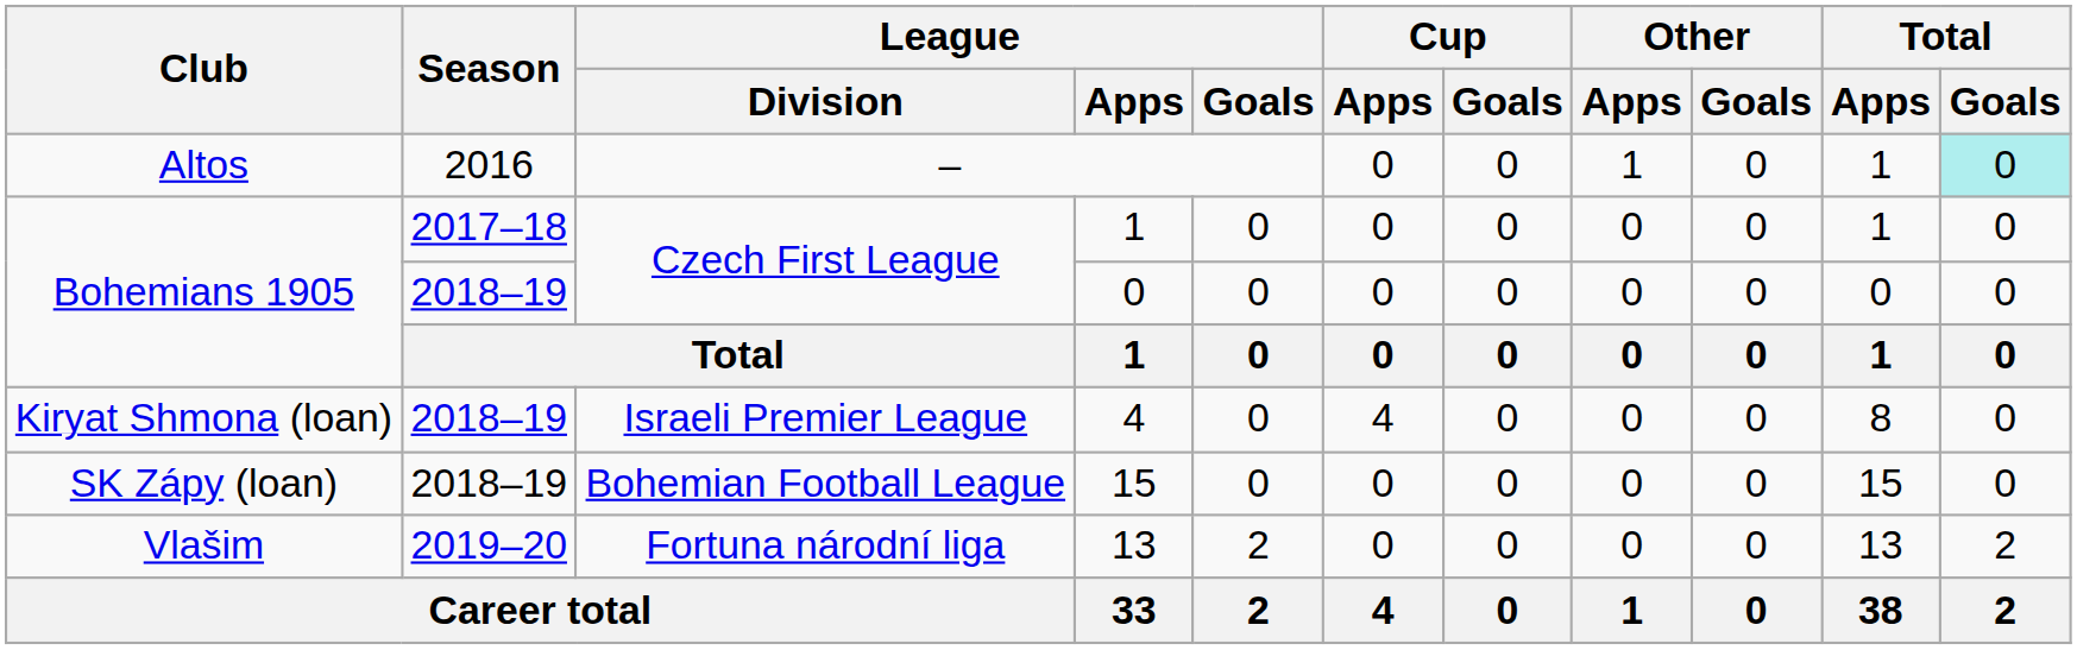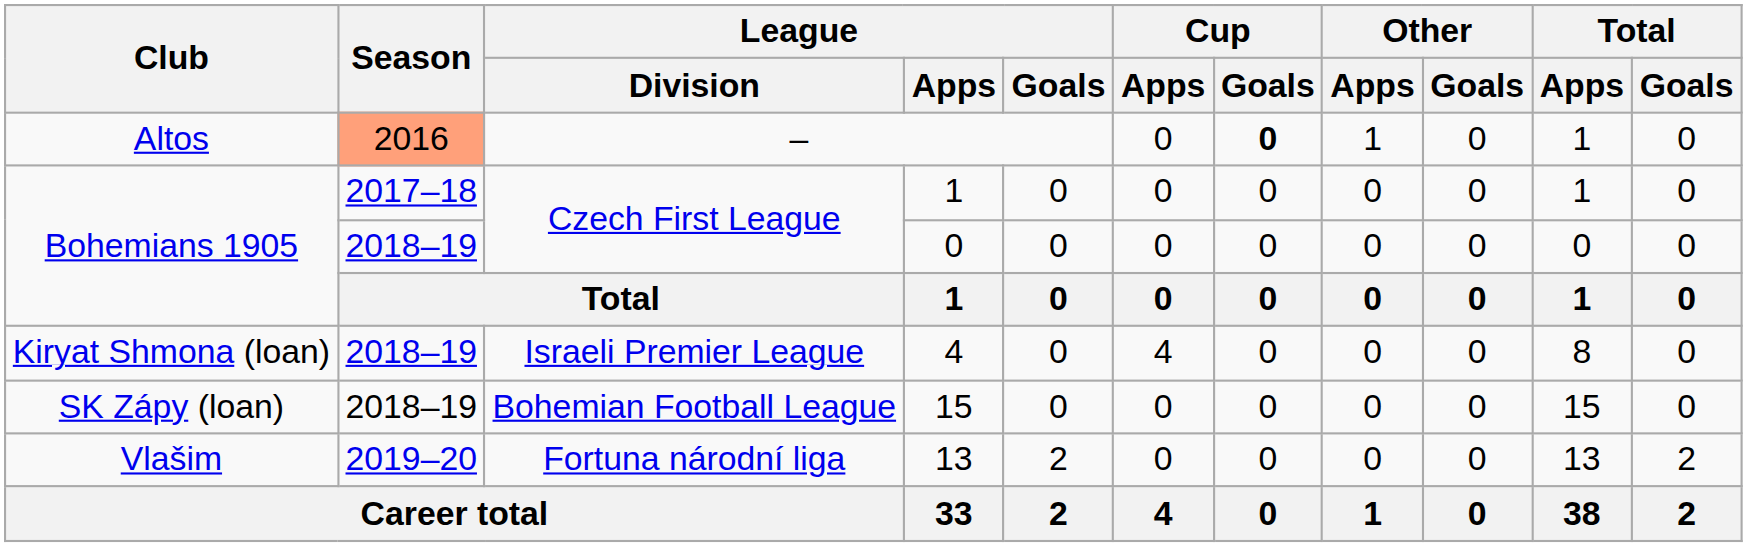– | Season: no background -> lightsalmon background
– | Cup / Goals: normal -> bold
– | Total / Goals: paleturquoise background -> no background
